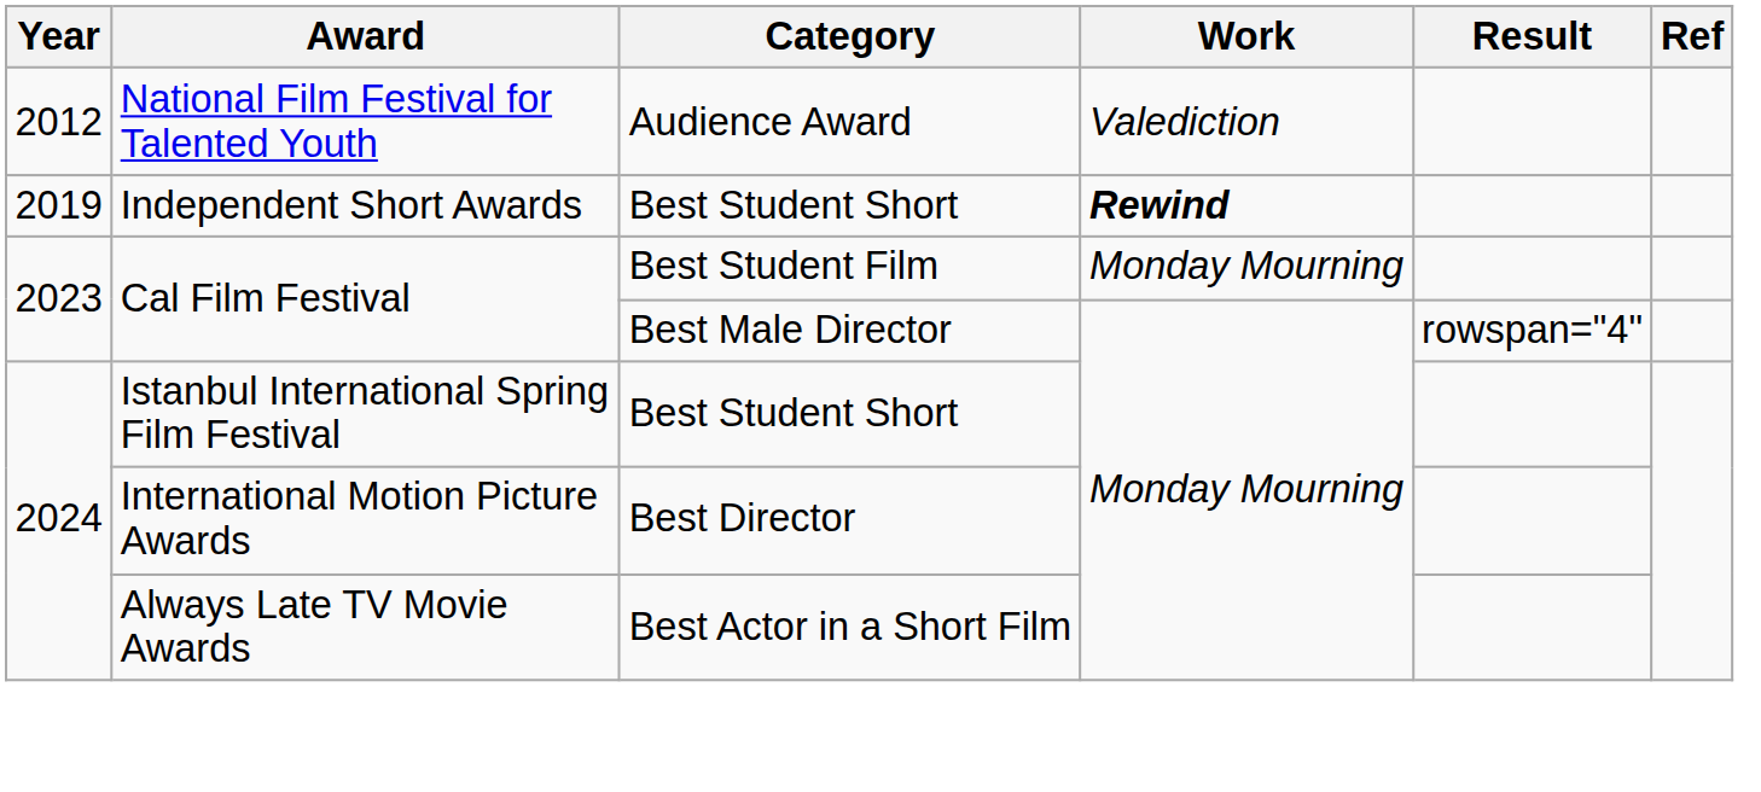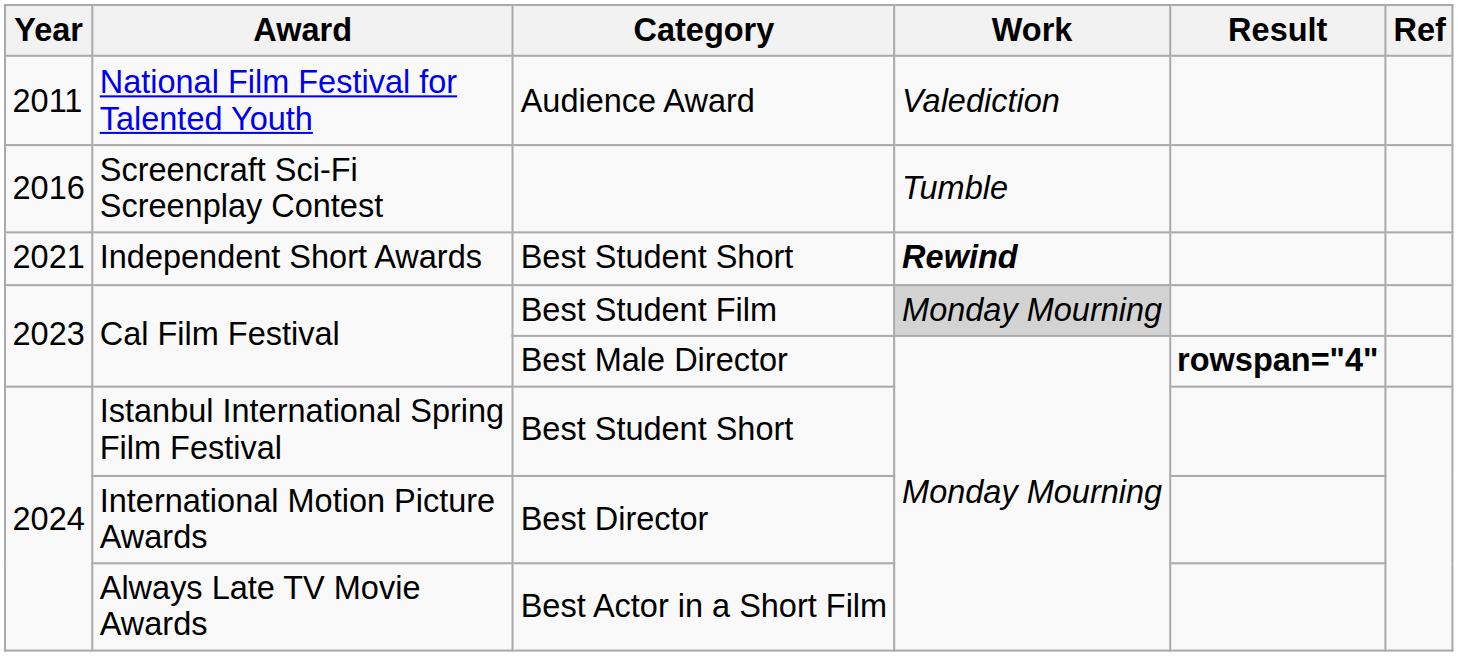National Film Festival for Talented Youth | Year: 2012 -> 2011
+ row: 2016 | Screencraft Sci-Fi Screenplay Contest | Tumble
Independent Short Awards | Year: 2019 -> 2021
Cal Film Festival / Best Student Film | Work: no background -> lightgrey background
Cal Film Festival / Best Male Director | Result: normal -> bold
